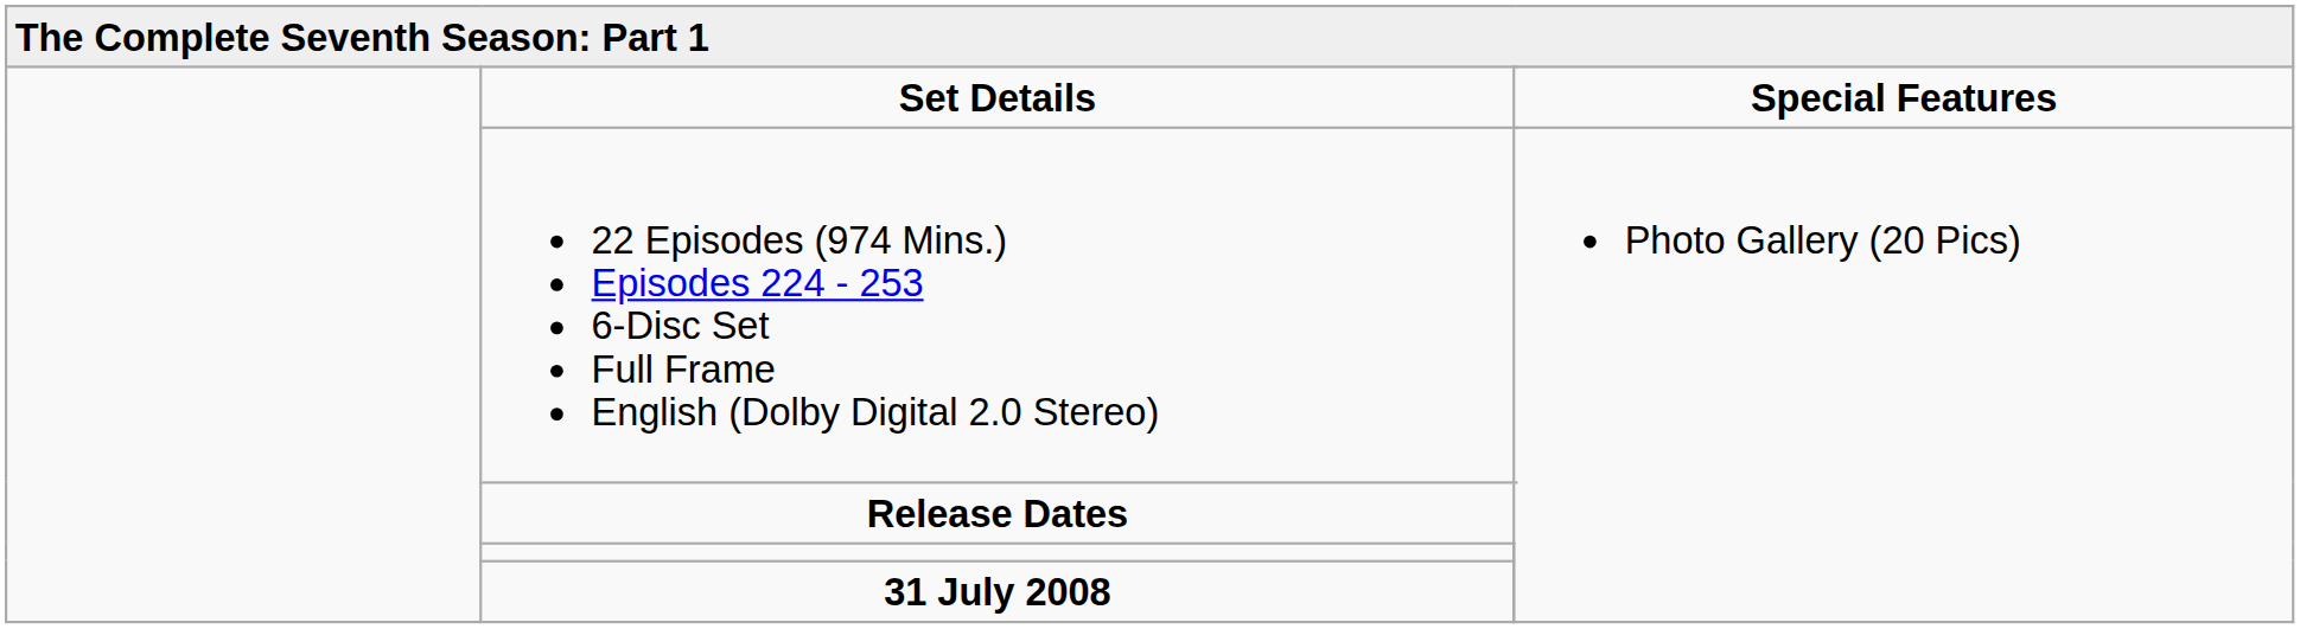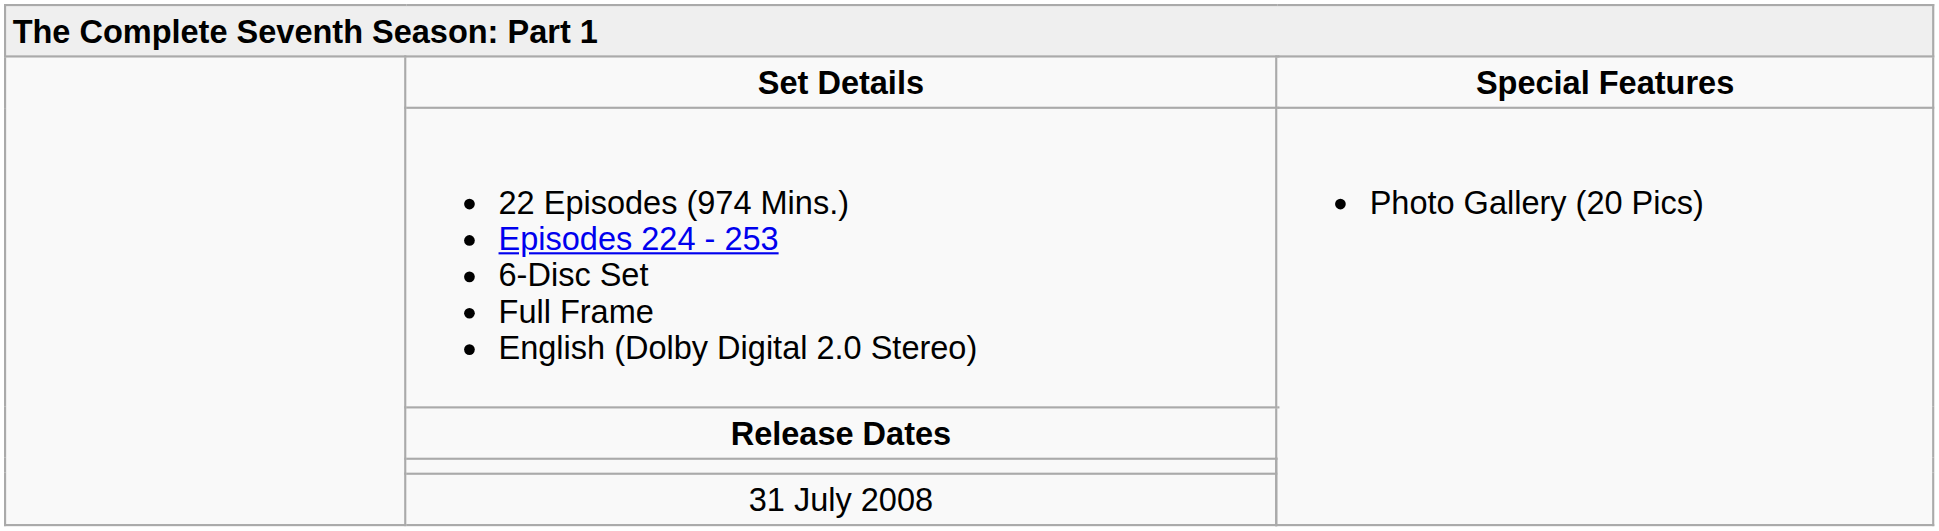31 July 2008 | column 2: bold -> normal
